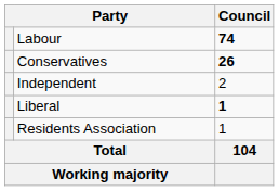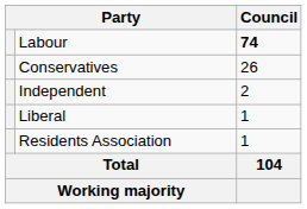Conservatives | Council: bold -> normal
Liberal | Council: bold -> normal
